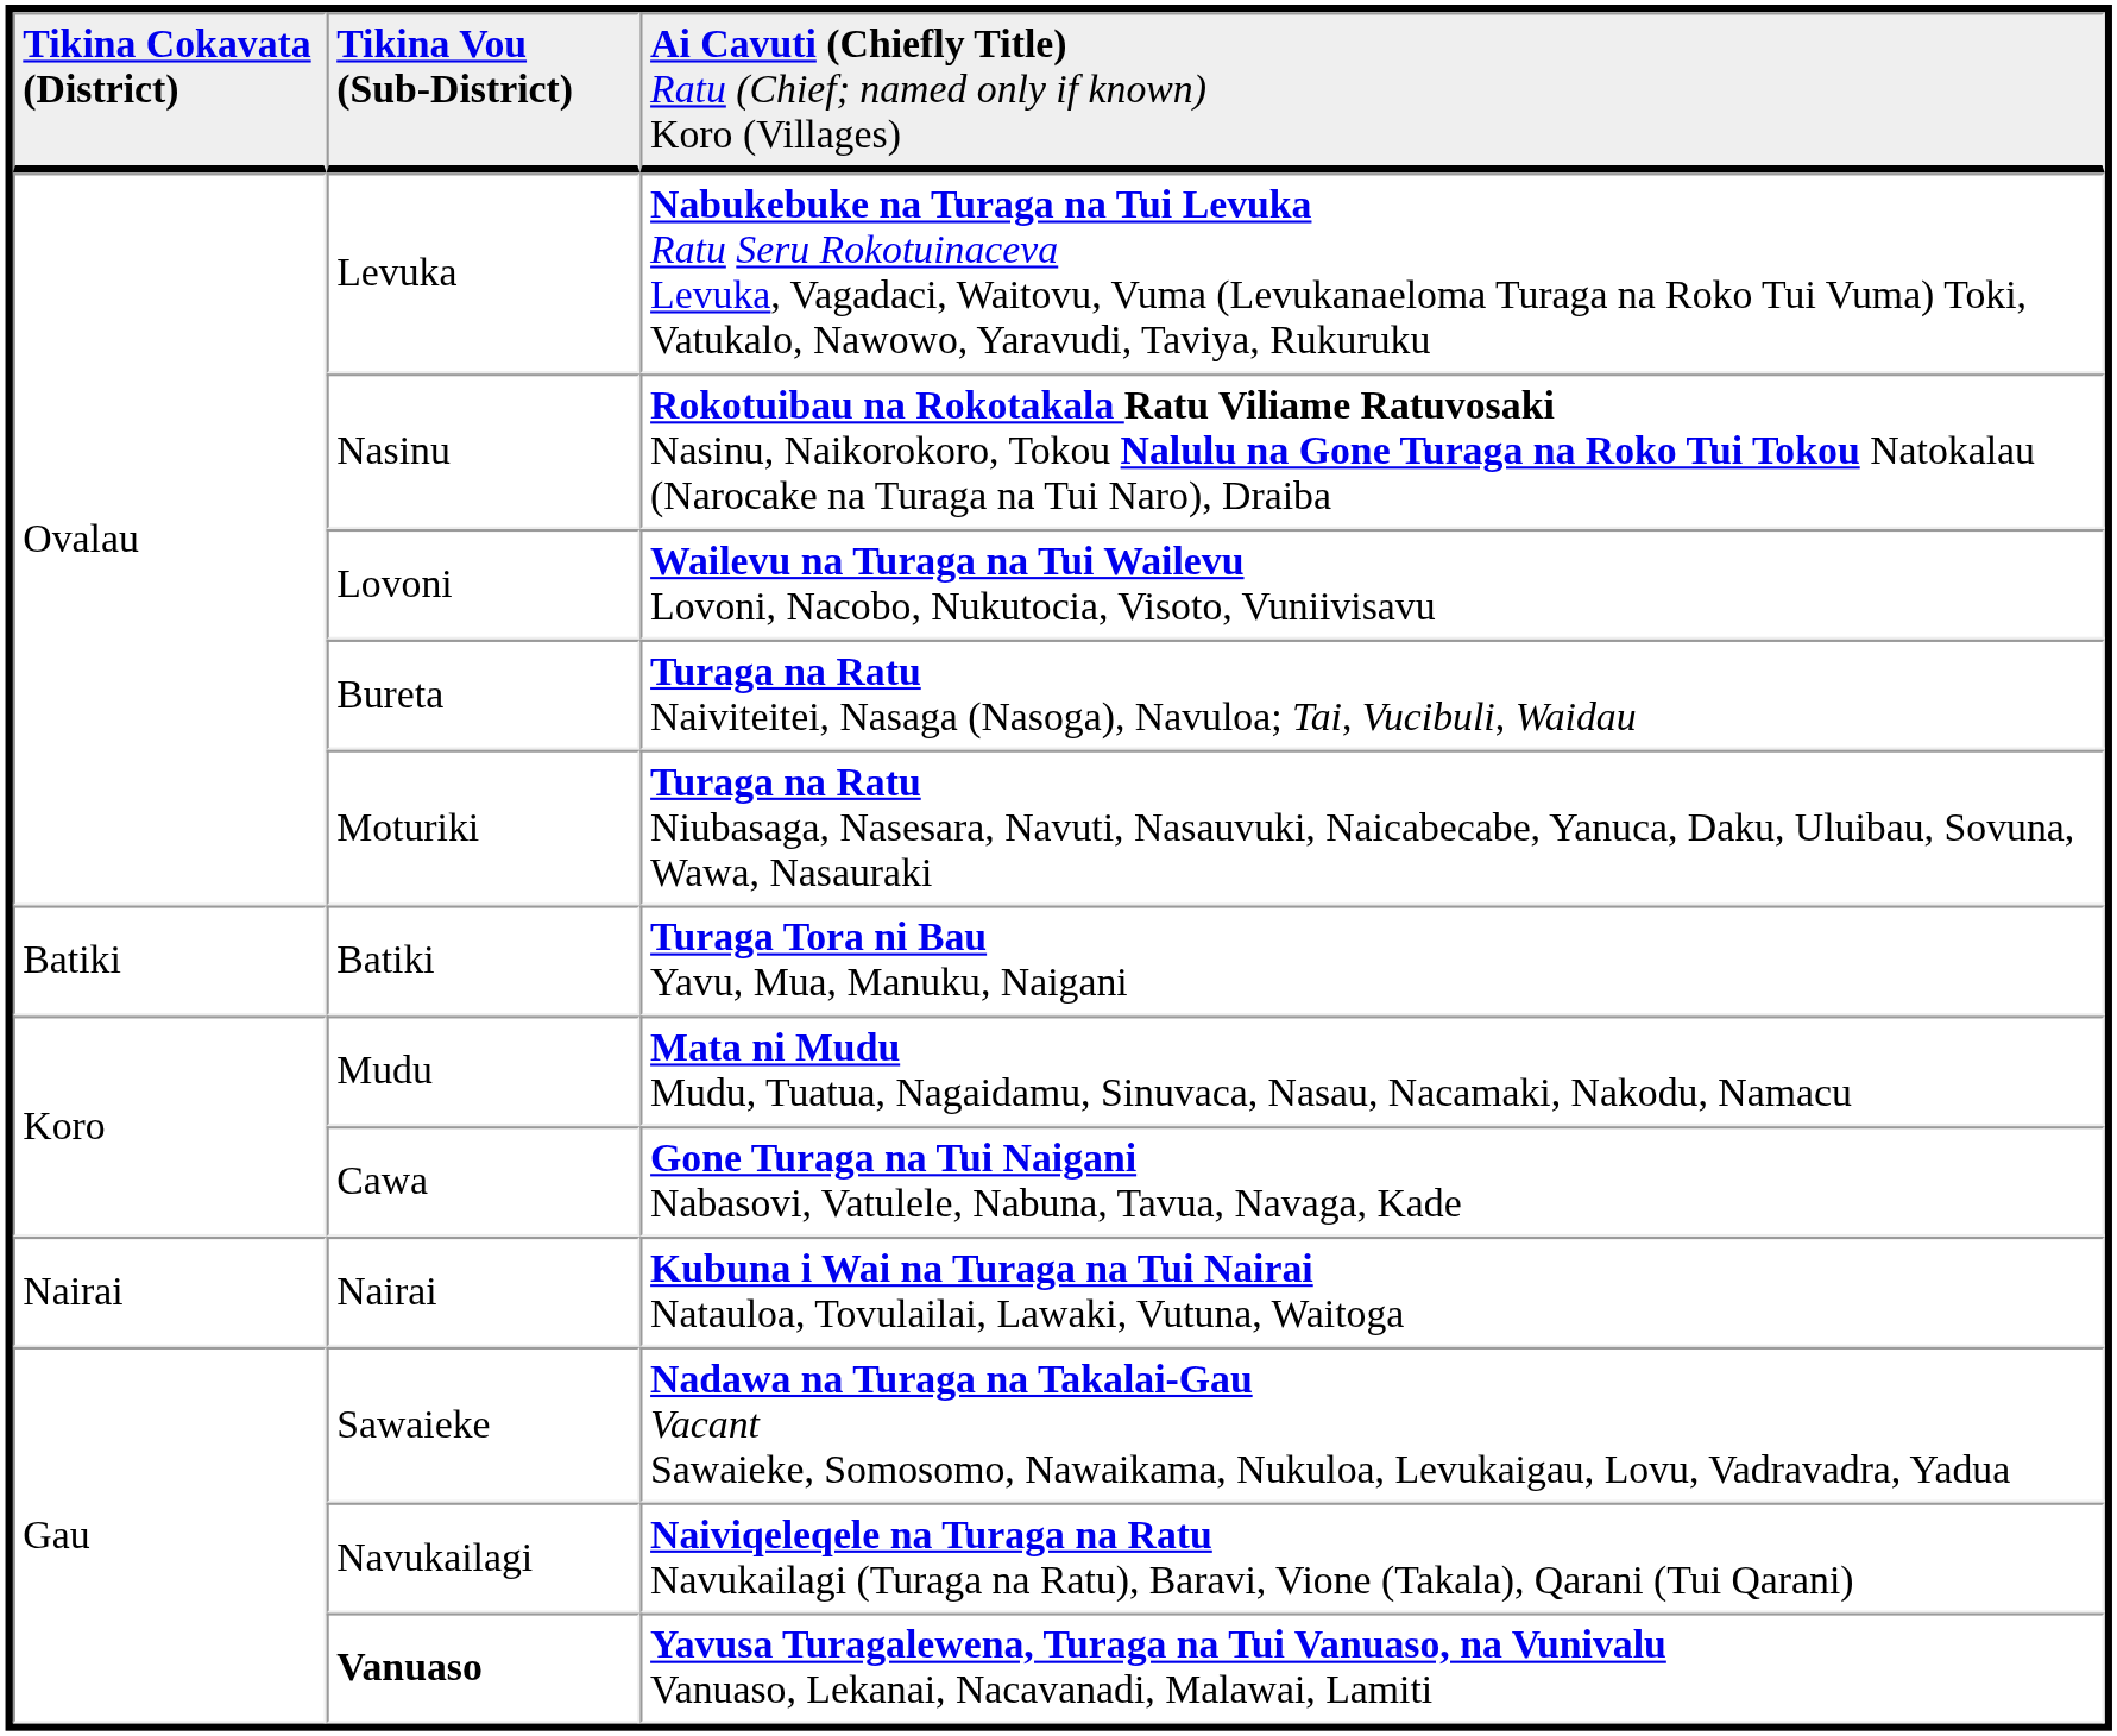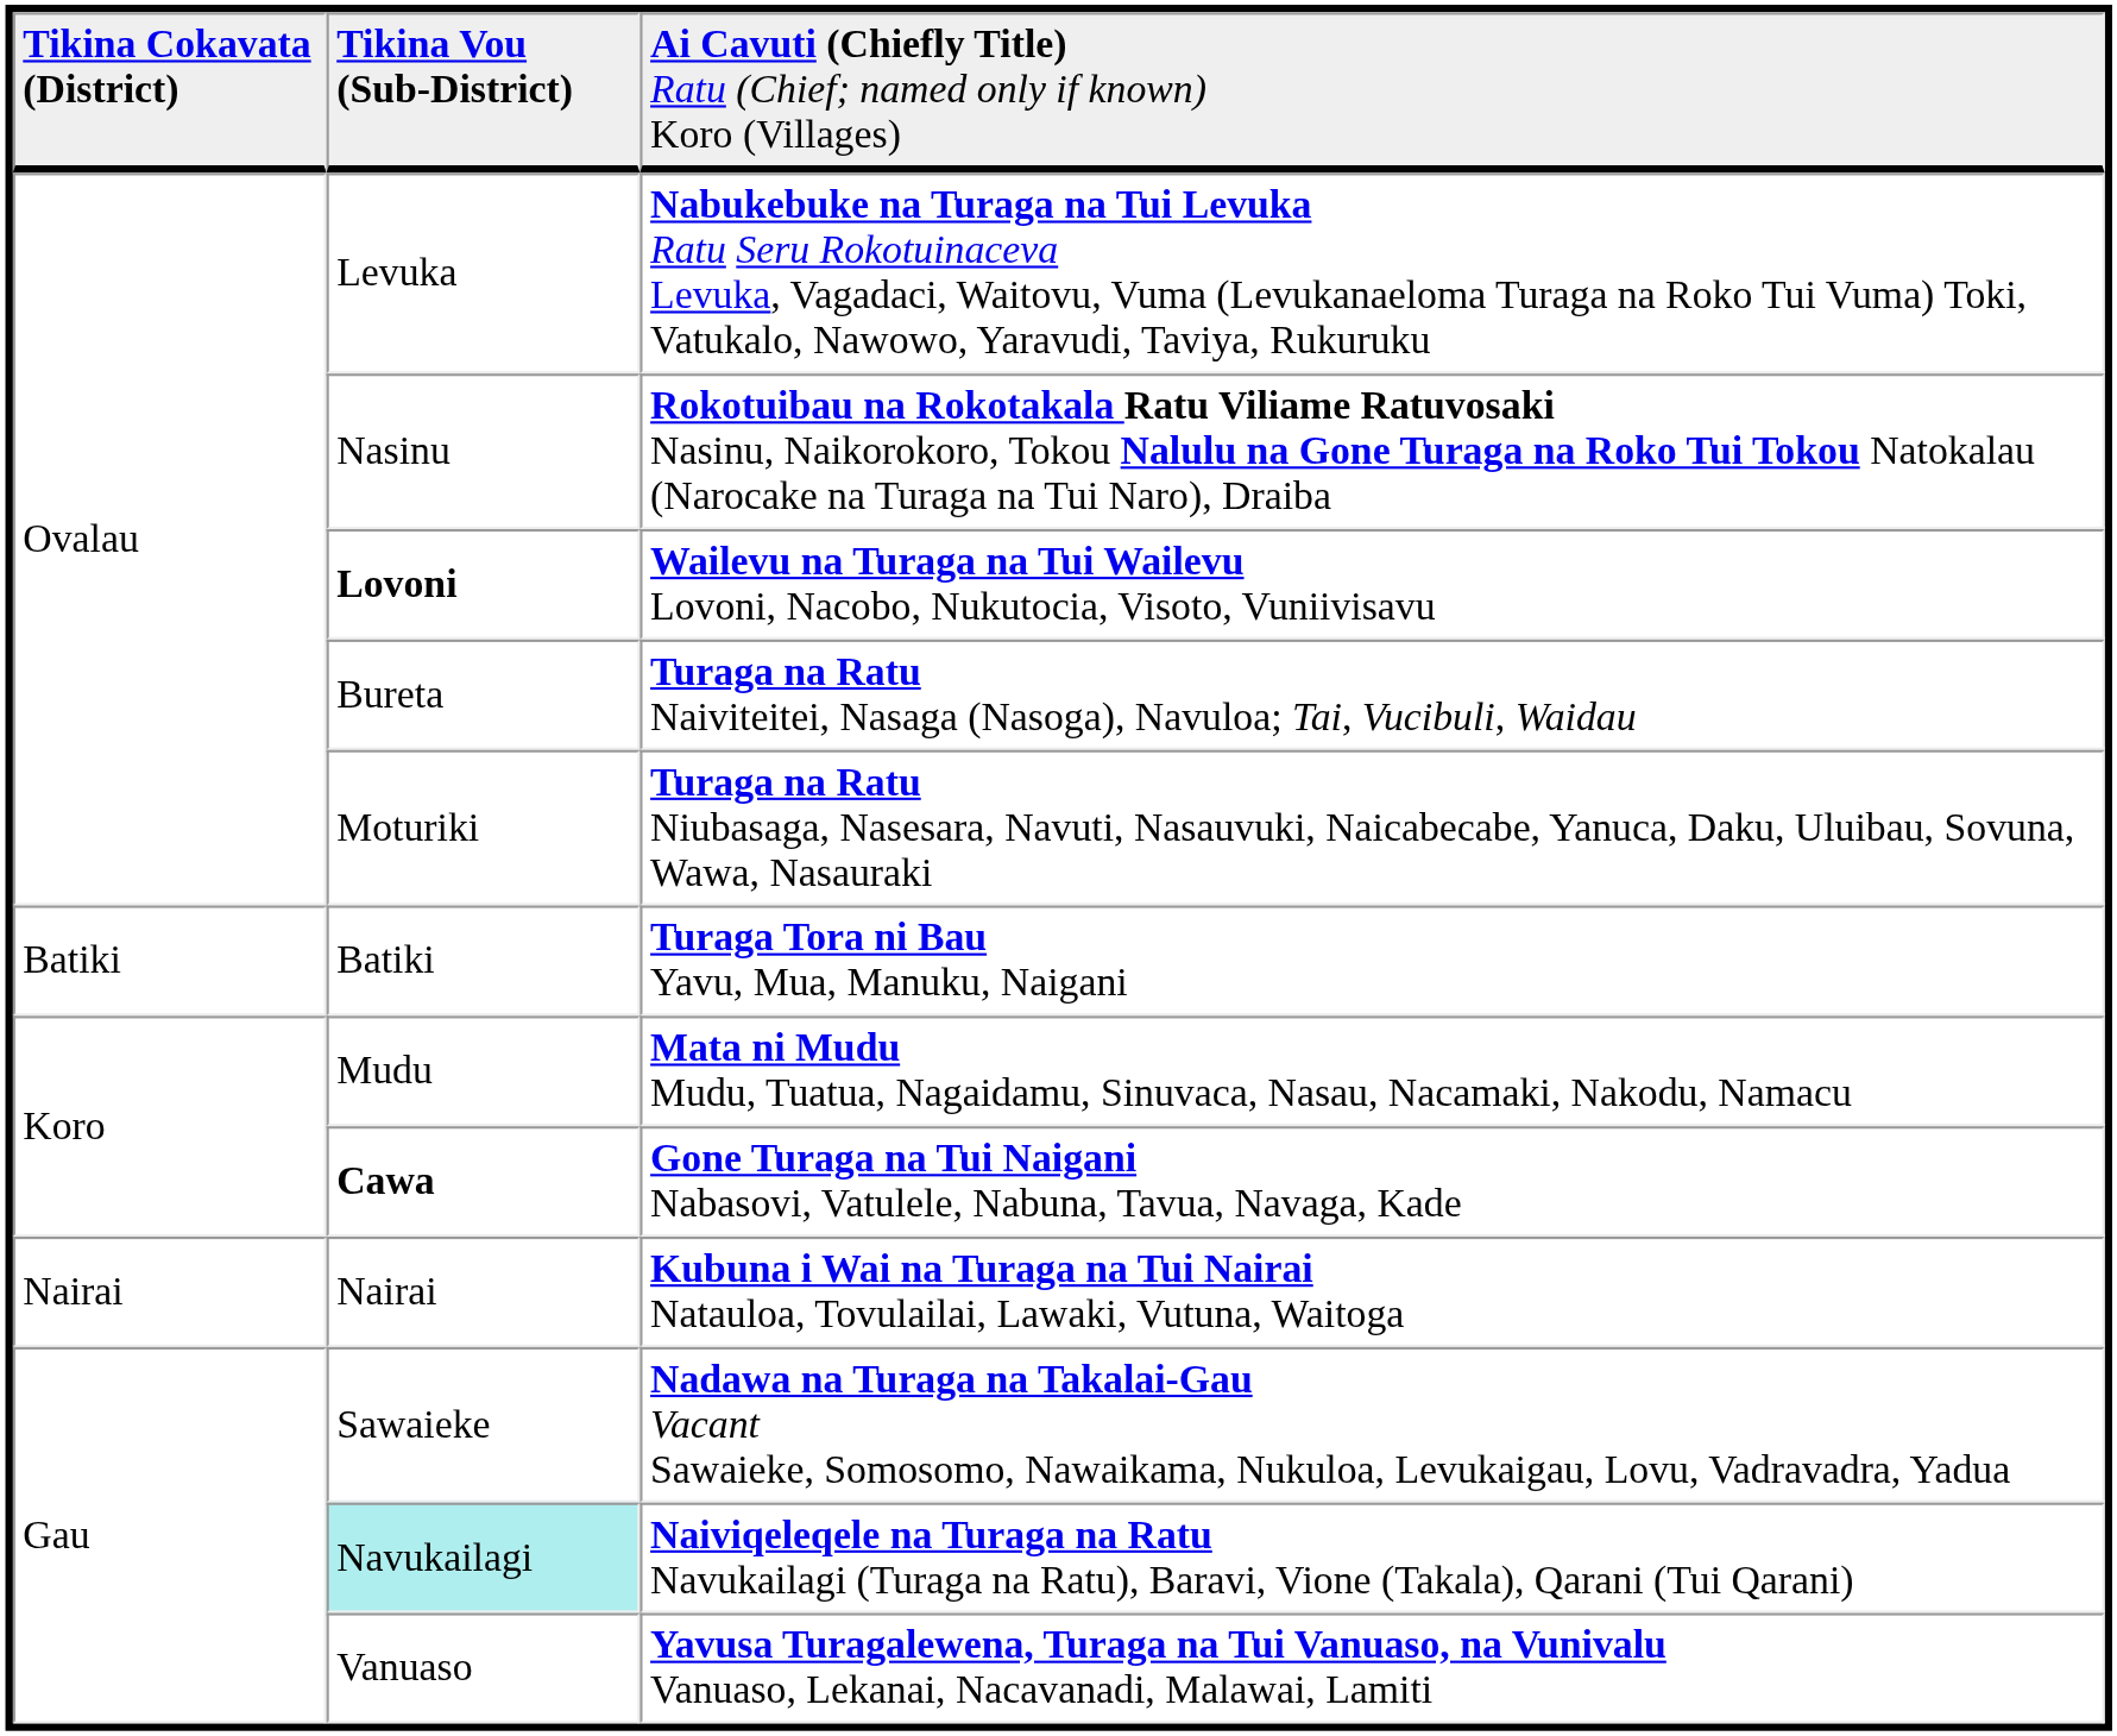Lovoni | column 2: normal -> bold
Cawa | column 2: normal -> bold
Navukailagi | column 2: no background -> paleturquoise background
Vanuaso | column 2: bold -> normal
